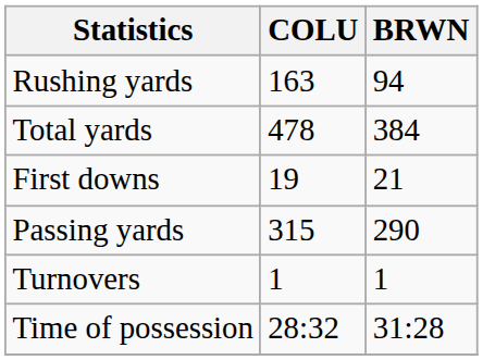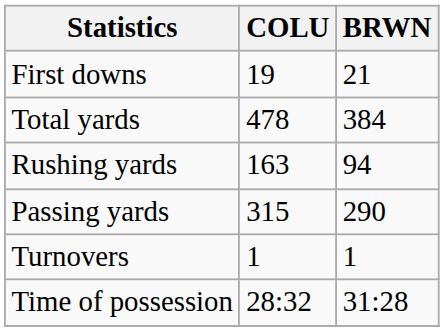rows swapped: First downs <-> Rushing yards
